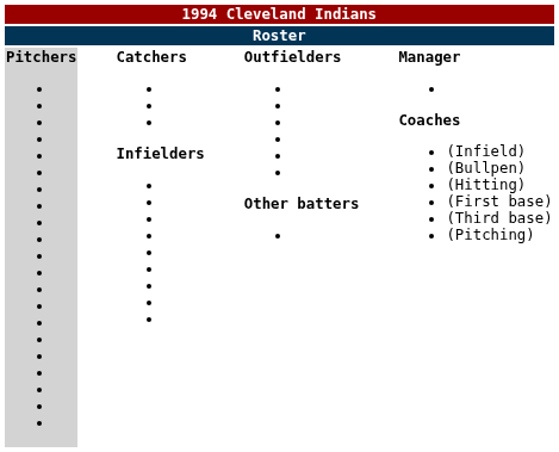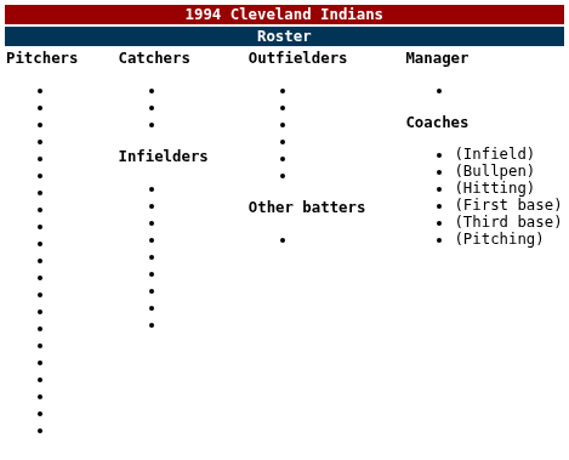Pitchers | column 1: lightgrey background -> no background
